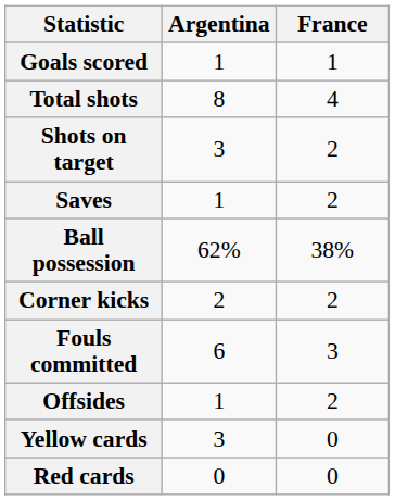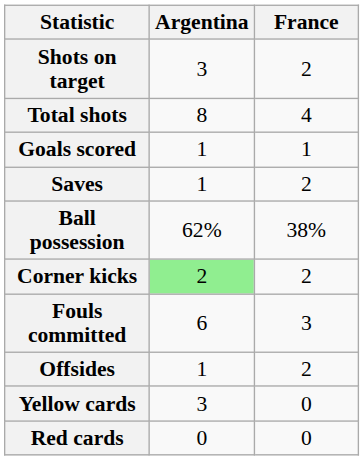rows swapped: Goals scored <-> Shots on target
Corner kicks | Argentina: no background -> lightgreen background
